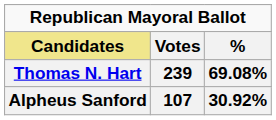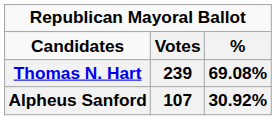Votes | column 1: khaki background -> no background
